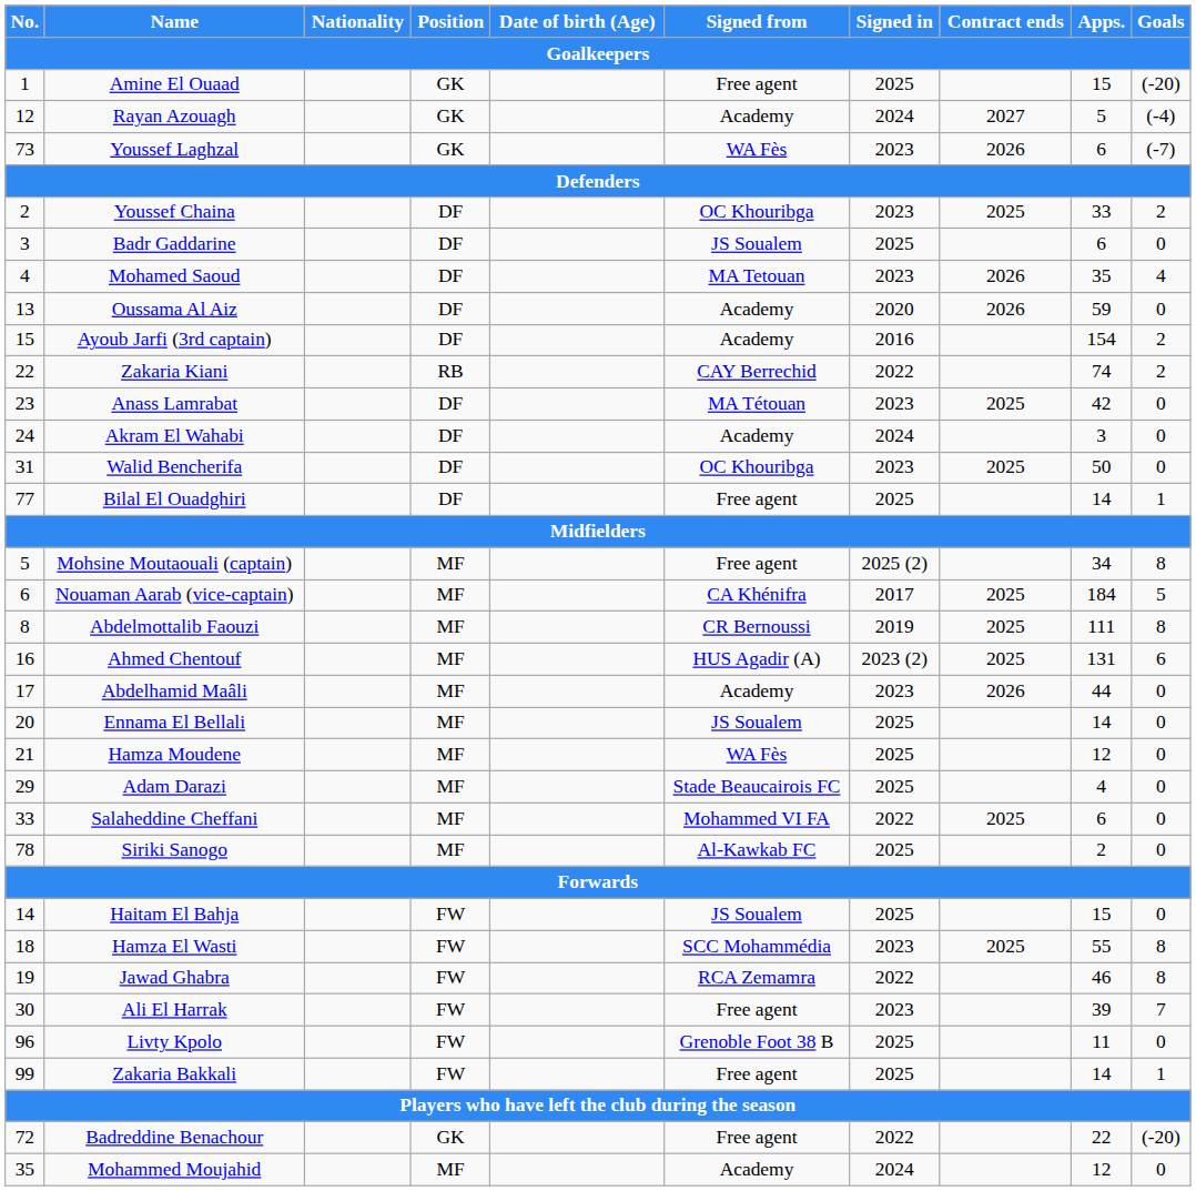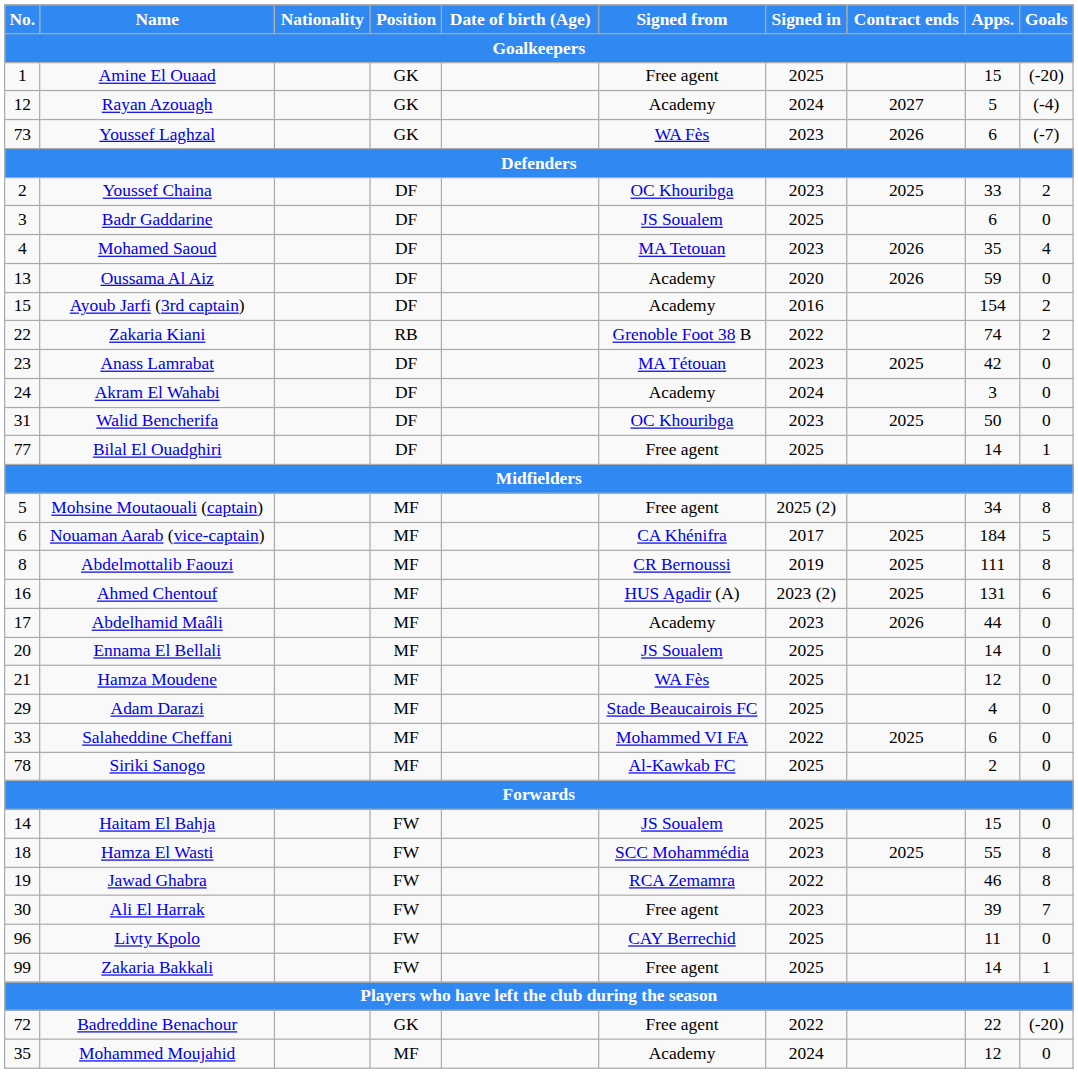Zakaria Kiani | Signed from: CAY Berrechid -> Grenoble Foot 38 B
Livty Kpolo | Signed from: Grenoble Foot 38 B -> CAY Berrechid
